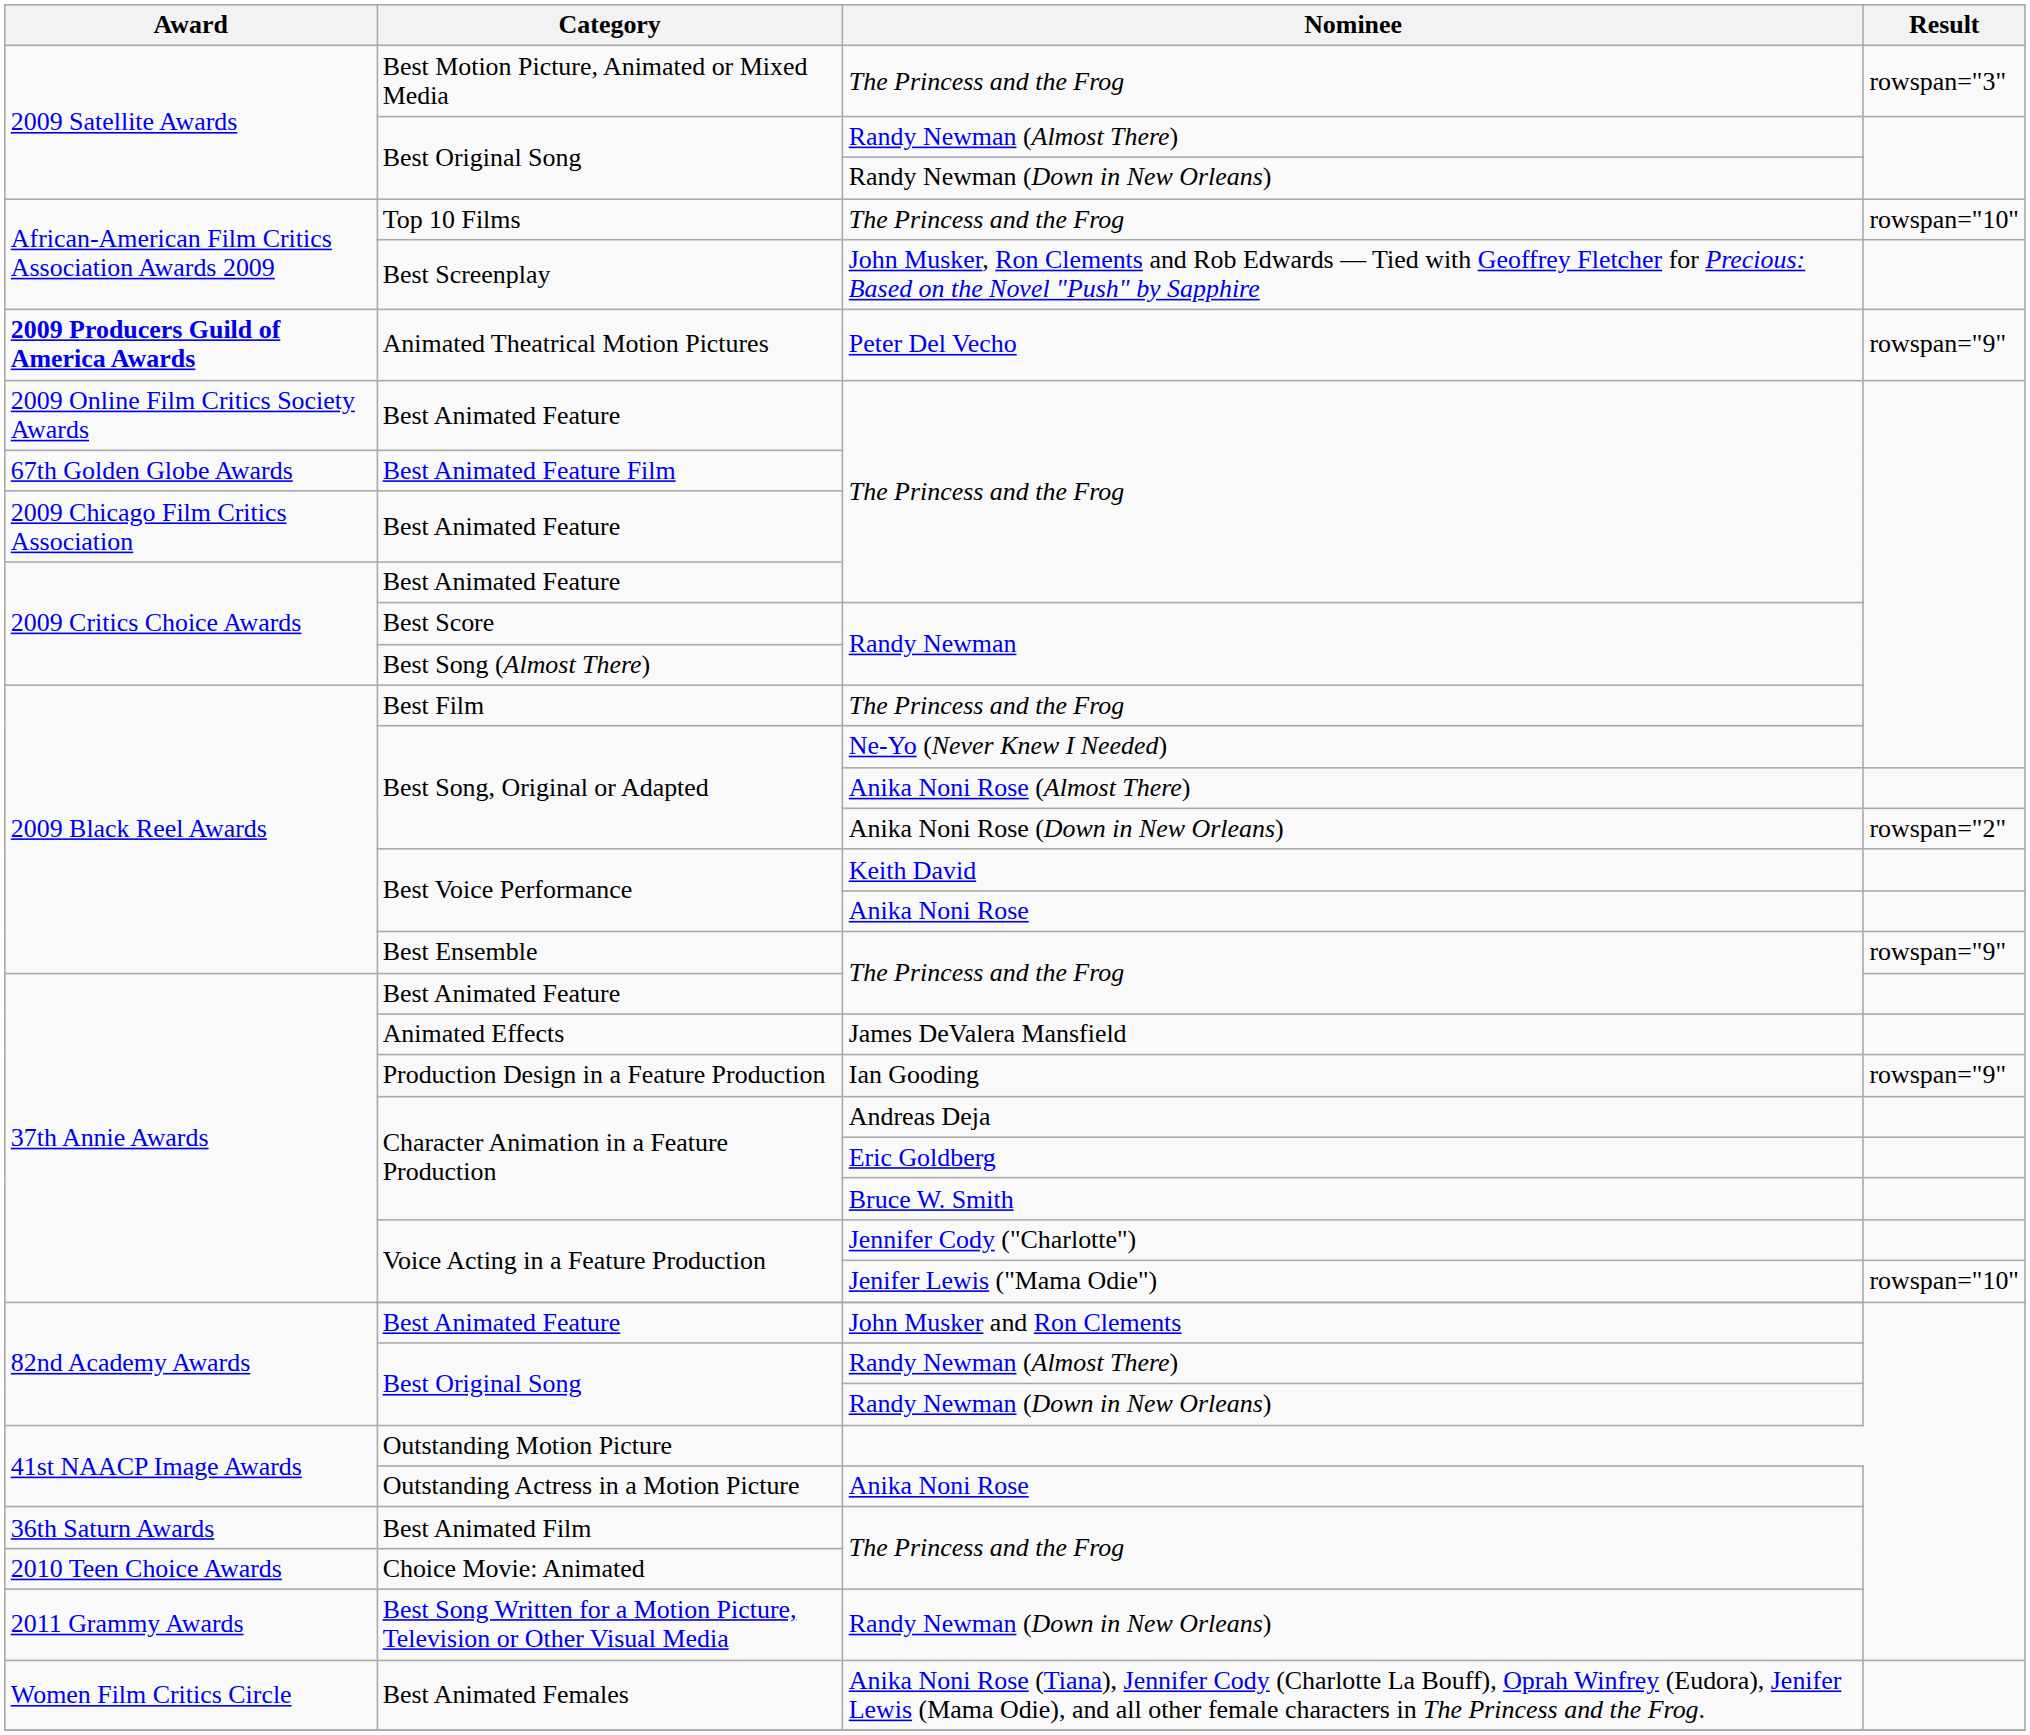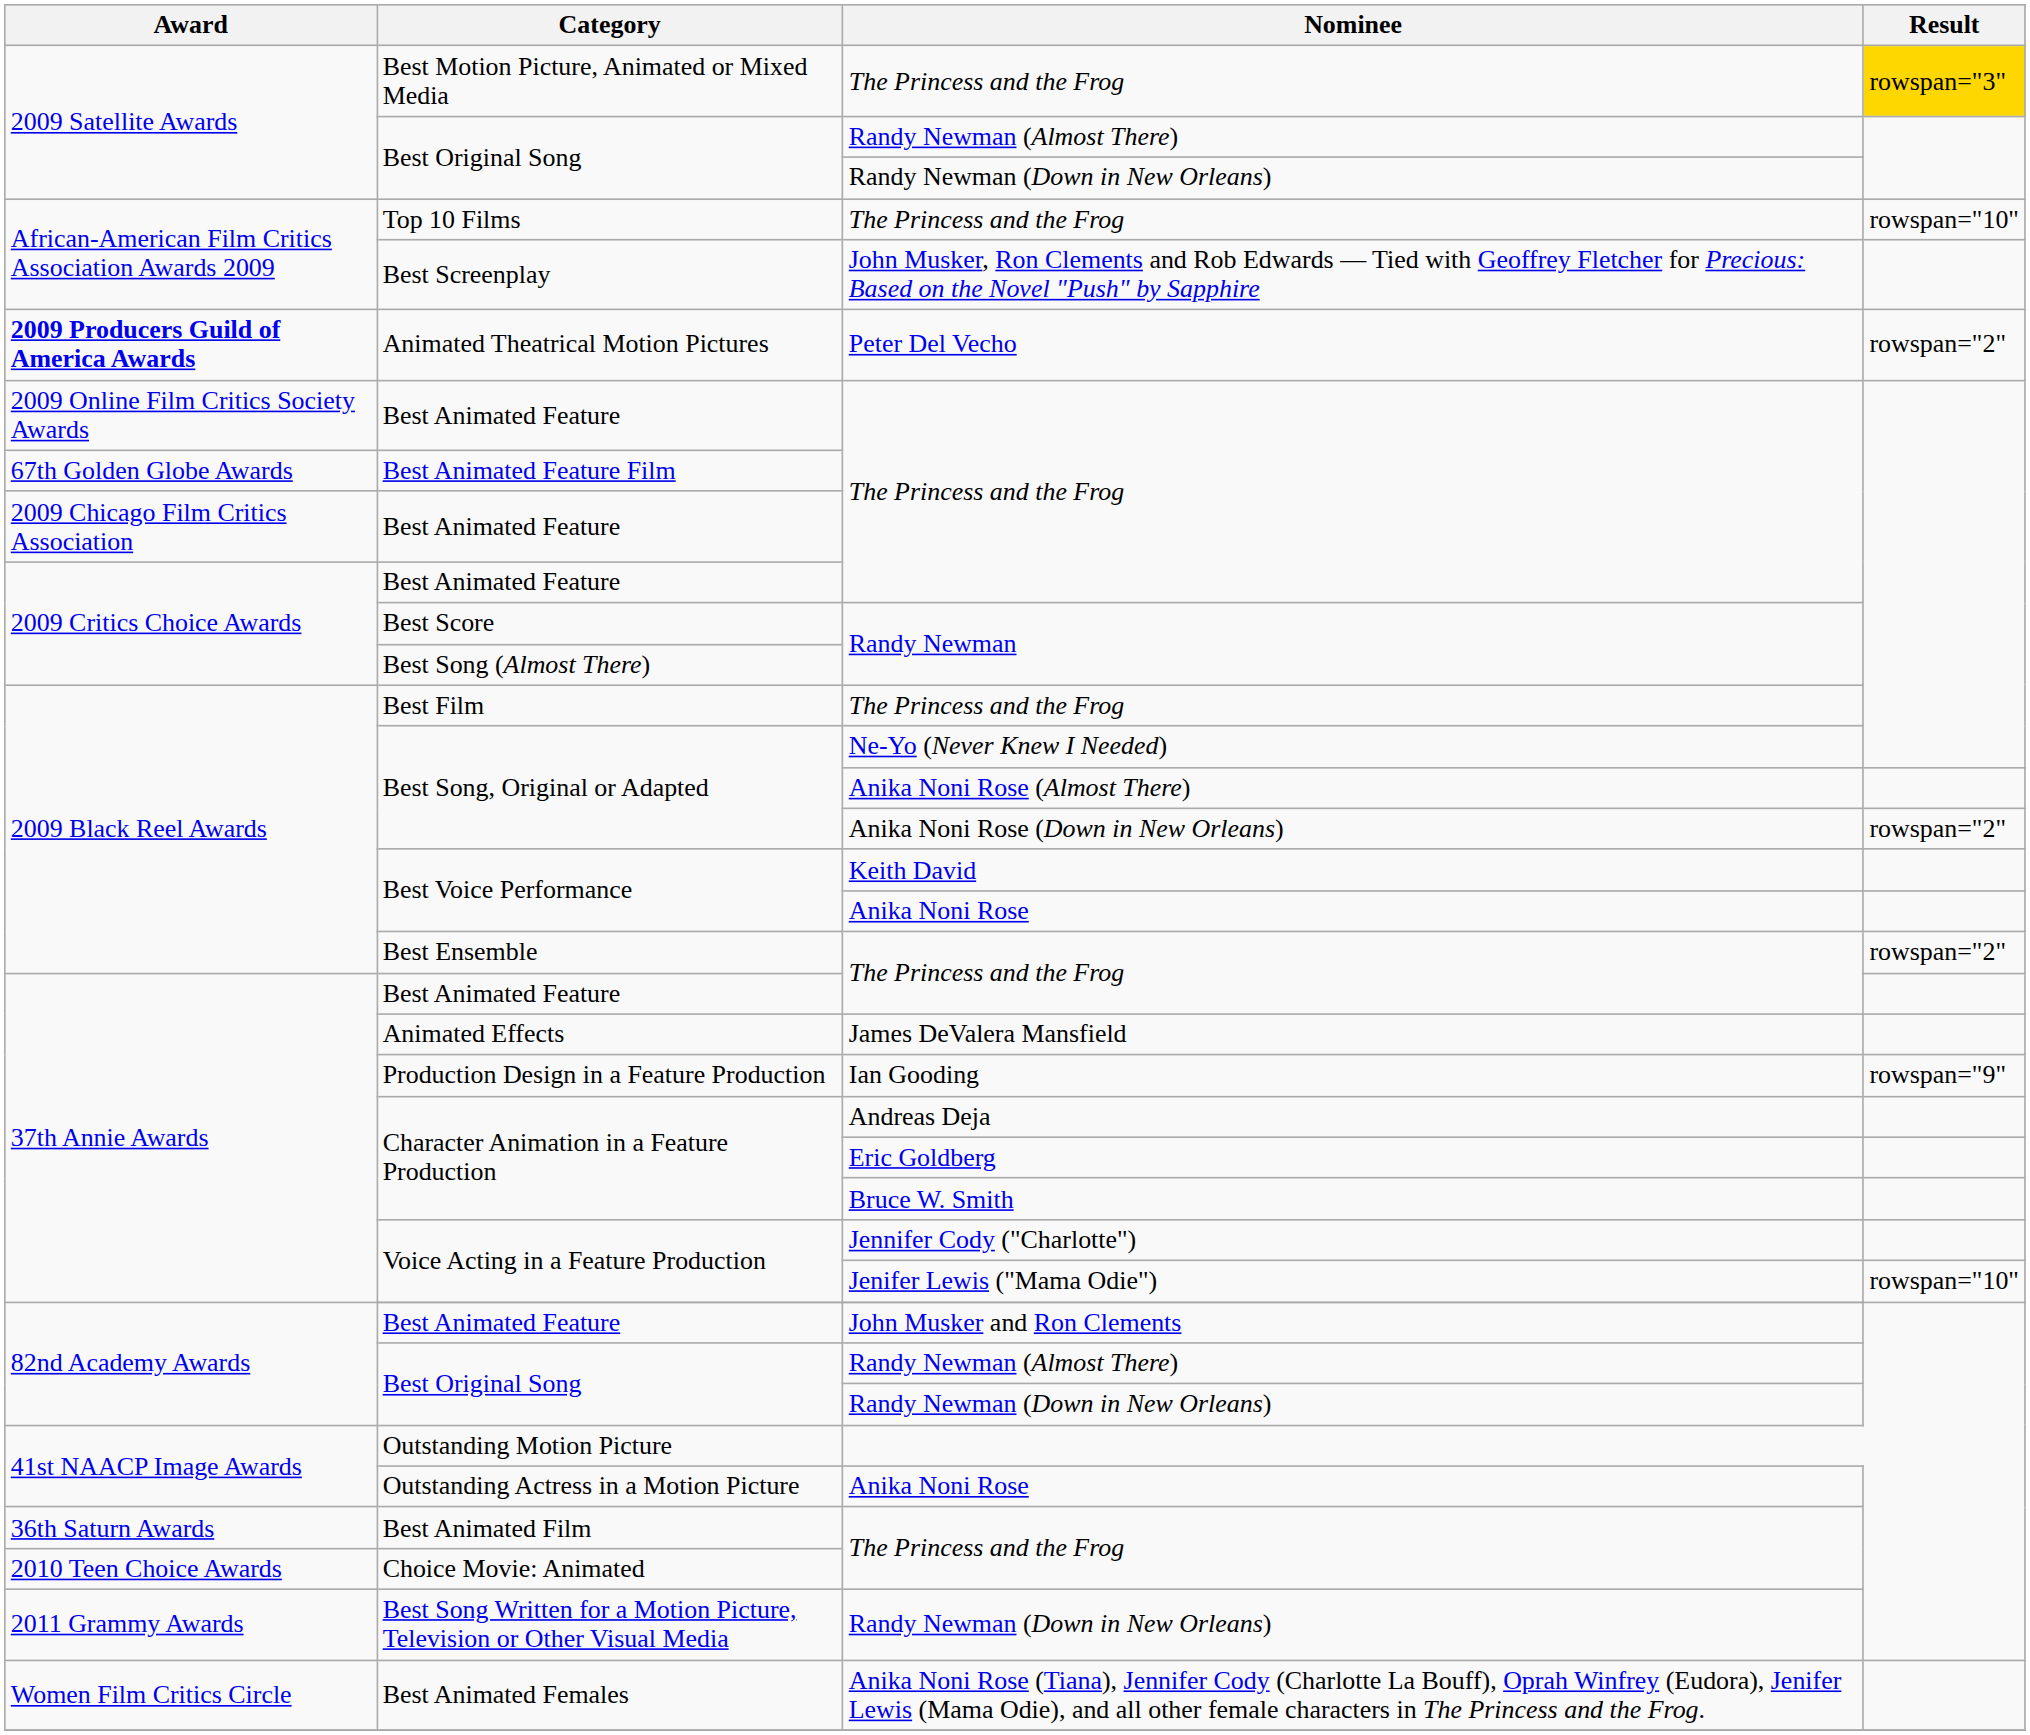Best Motion Picture, Animated or Mixed Media | Result: no background -> gold background
Animated Theatrical Motion Pictures | Result: rowspan="9" -> rowspan="2"
Best Ensemble | Result: rowspan="9" -> rowspan="2"
